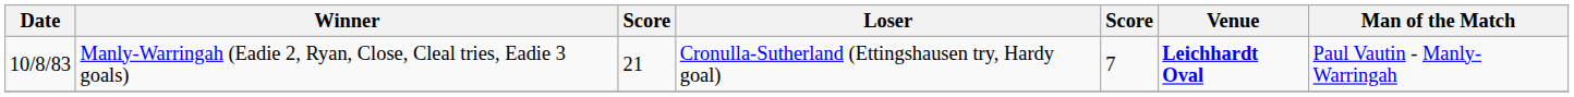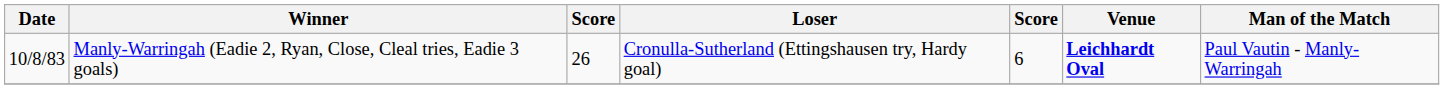row 2 | column 3: 21 -> 26
row 2 | column 5: 7 -> 6
